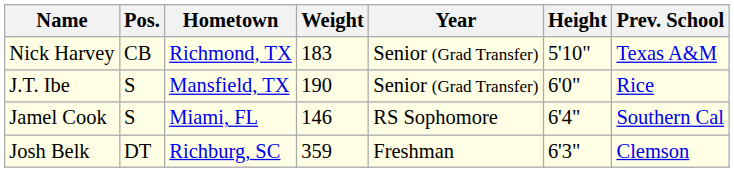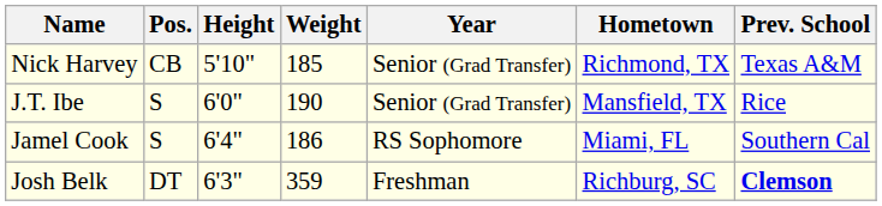columns swapped: Height <-> Hometown
Nick Harvey | Weight: 183 -> 185
Jamel Cook | Weight: 146 -> 186
Josh Belk | Prev. School: normal -> bold
